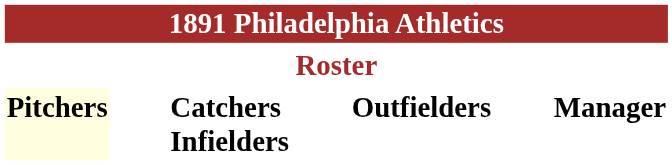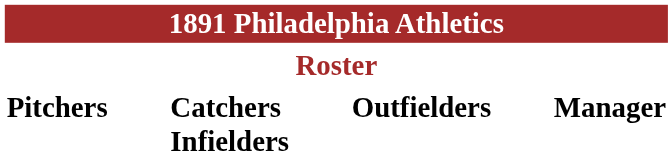Pitchers | column 1: lightyellow background -> no background
